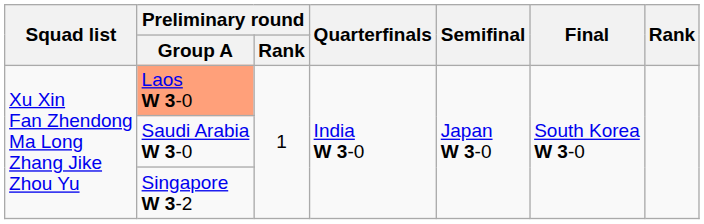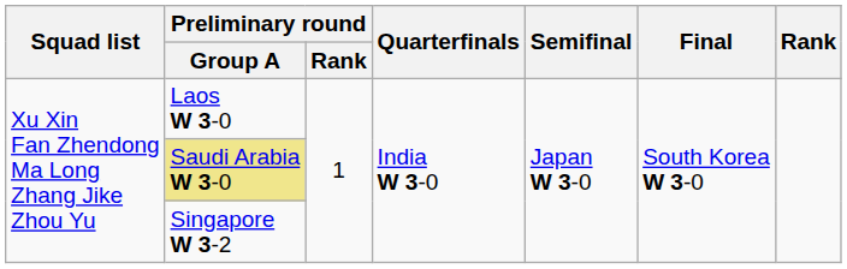Laos W 3-0 | Preliminary round / Group A: lightsalmon background -> no background
Saudi Arabia W 3-0 | Preliminary round / Group A: no background -> khaki background
